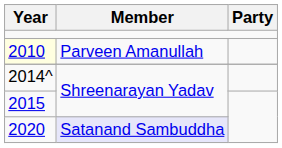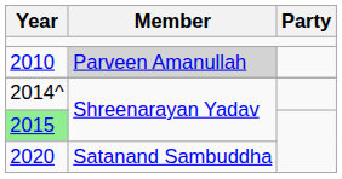2010 | Year: lightyellow background -> no background
2010 | Member: no background -> lightgrey background
2015 | Year: no background -> lightgreen background
2020 | Member: lavender background -> no background
